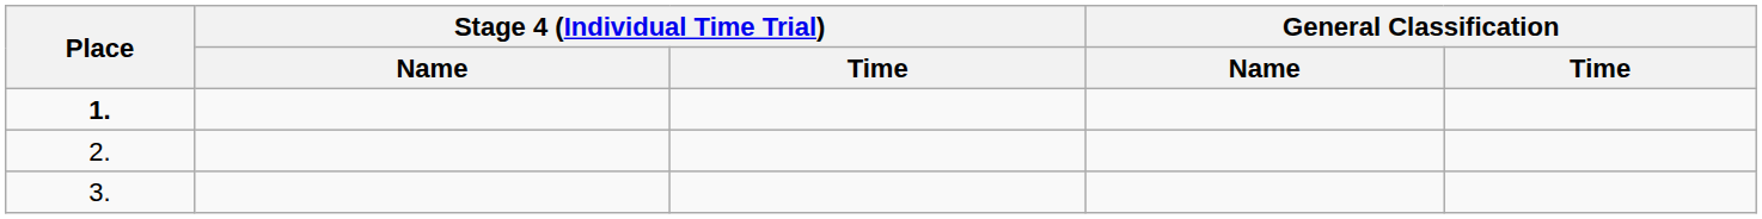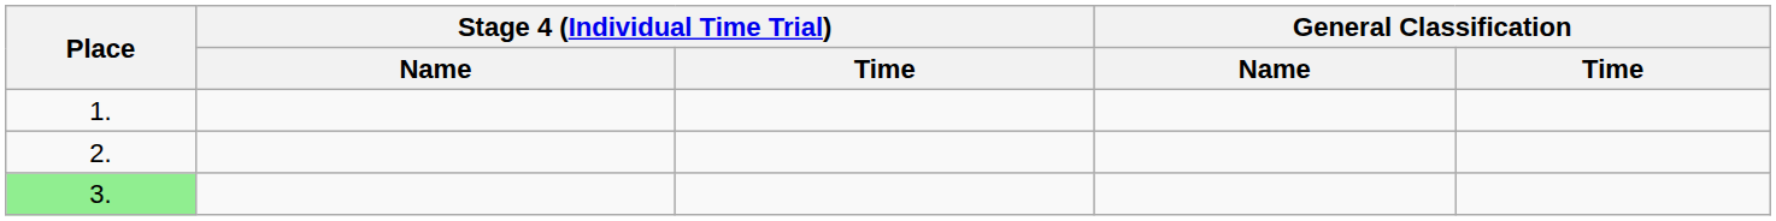1. | Place: bold -> normal
3. | Place: no background -> lightgreen background
